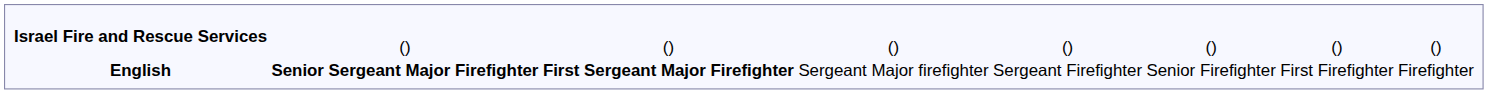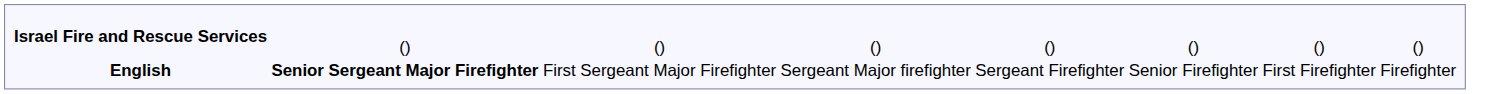English | column 3: bold -> normal
